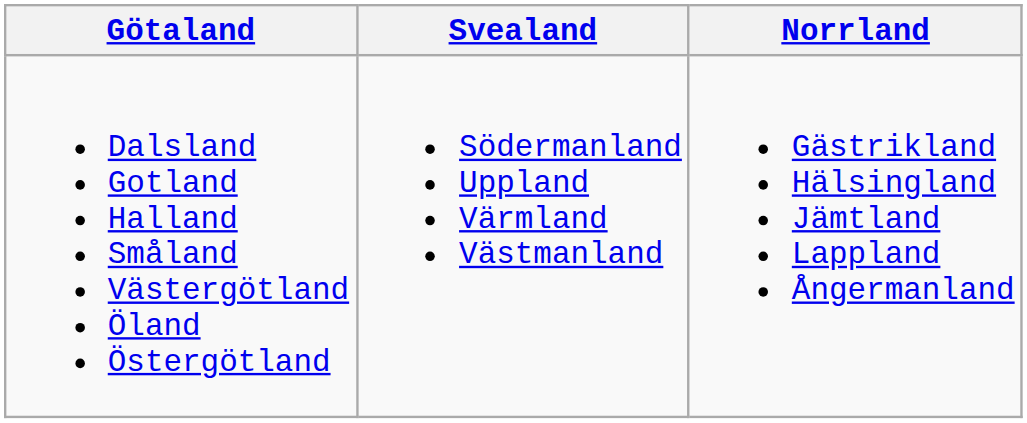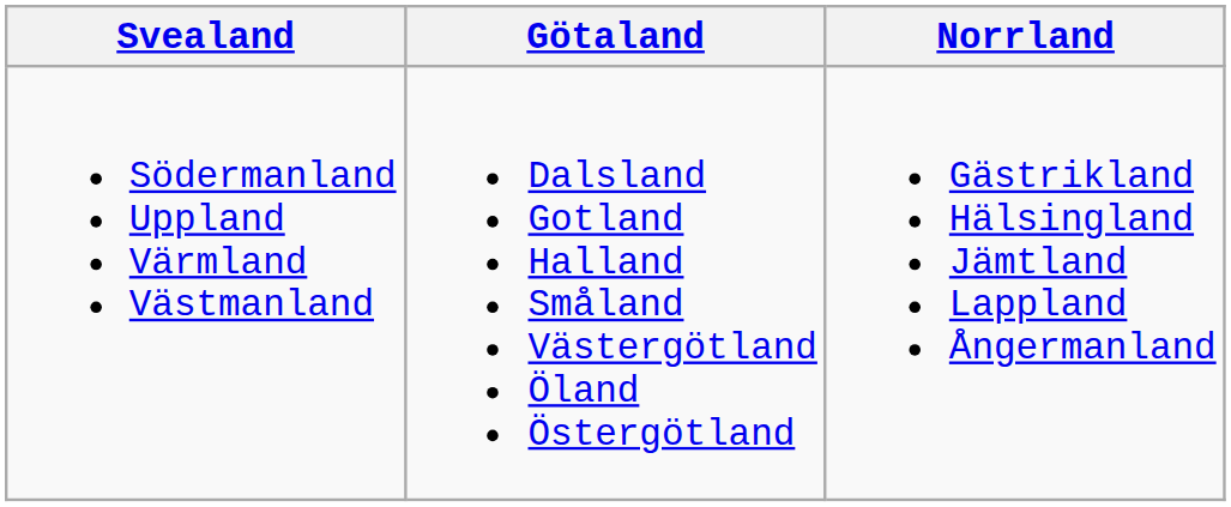columns swapped: Götaland <-> Svealand
